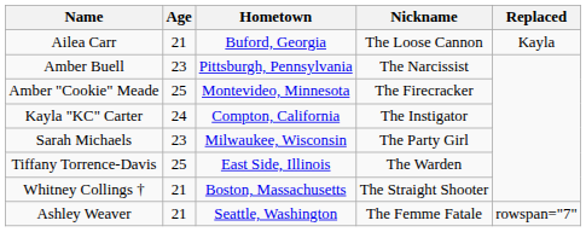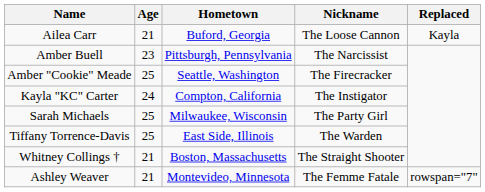Amber "Cookie" Meade | Hometown: Montevideo, Minnesota -> Seattle, Washington
Sarah Michaels | Age: 23 -> 25
Ashley Weaver | Hometown: Seattle, Washington -> Montevideo, Minnesota
